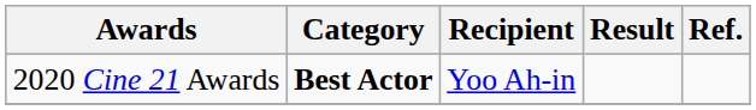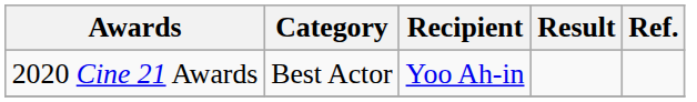2020 Cine 21 Awards | Category: bold -> normal
